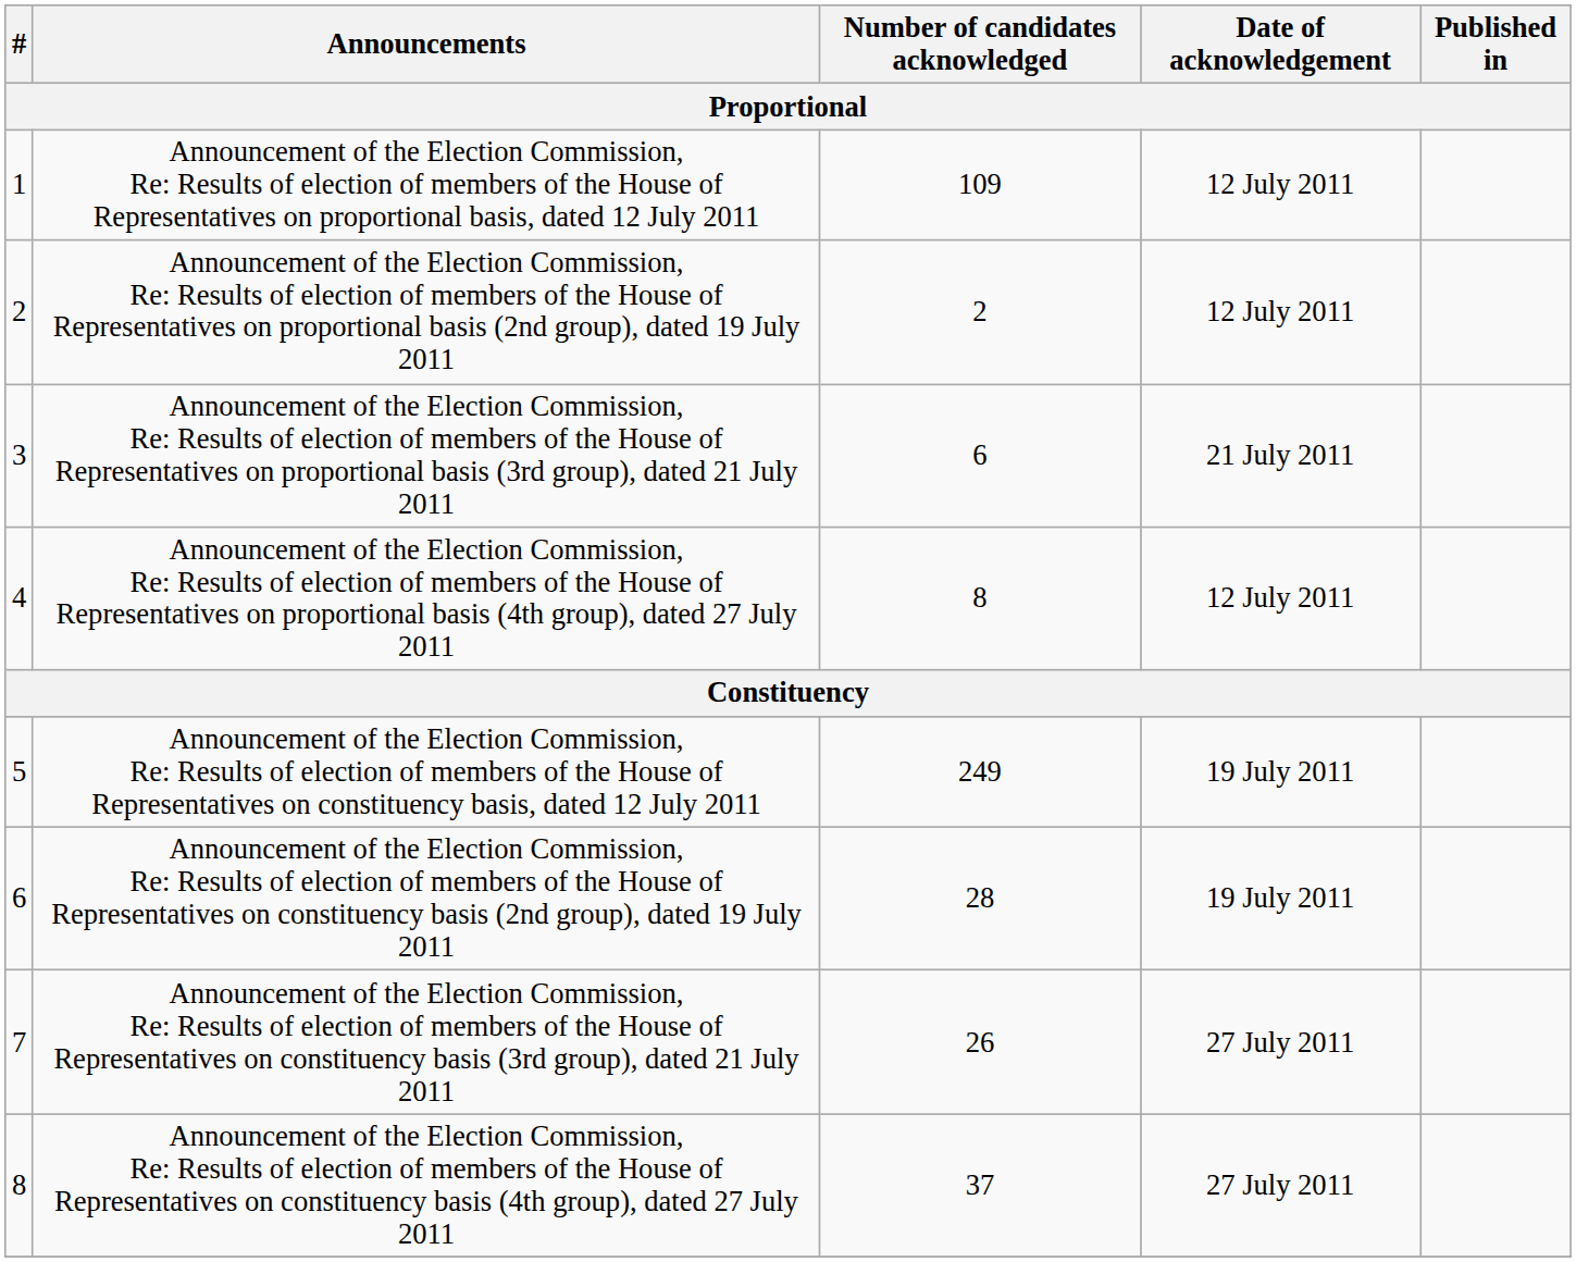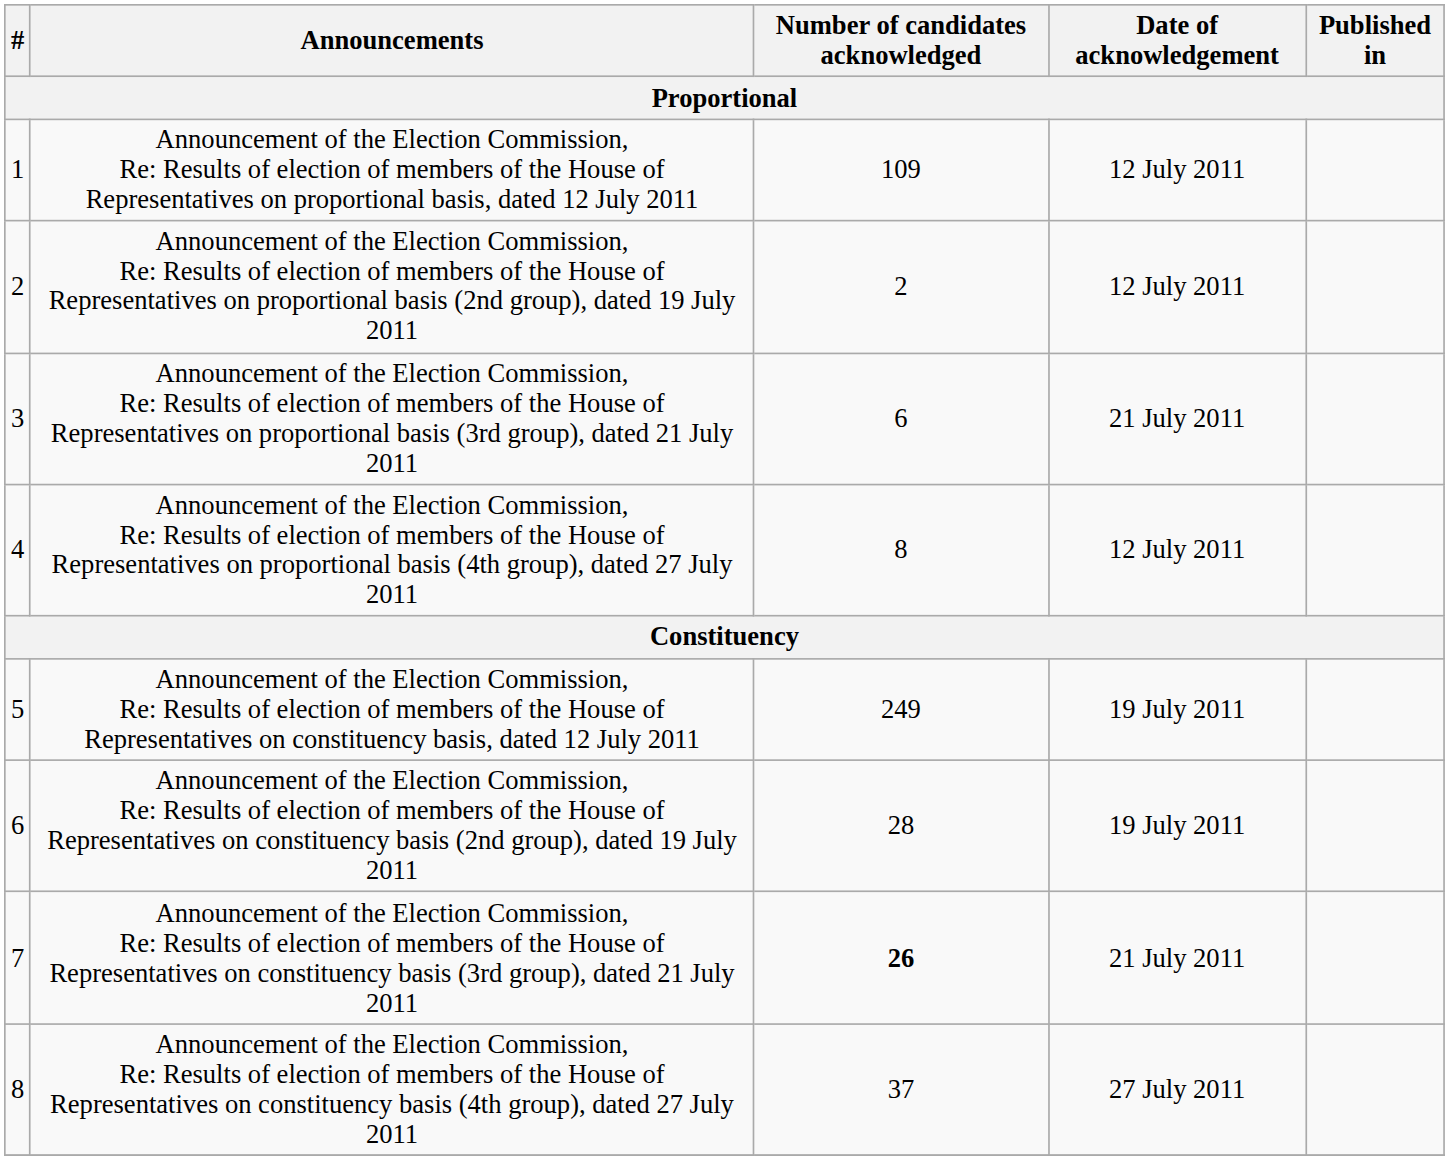row 10 | Number of candidates acknowledged: normal -> bold
row 10 | Date of acknowledgement: 27 July 2011 -> 21 July 2011
